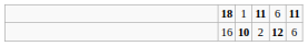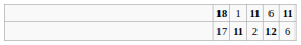row 2 | column 2: 16 -> 17
row 2 | column 3: 10 -> 11
